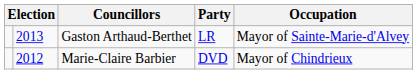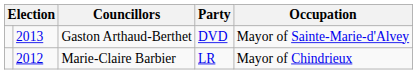Gaston Arthaud-Berthet | Party: LR -> DVD
Marie-Claire Barbier | Party: DVD -> LR
